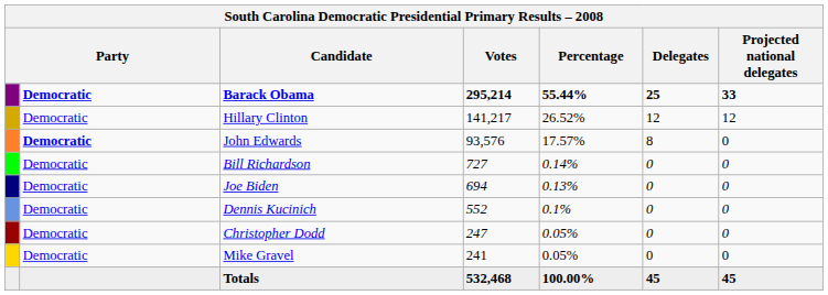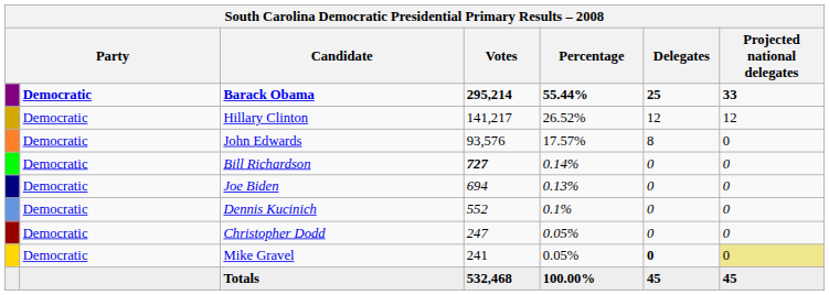John Edwards | column 2: bold -> normal
Bill Richardson | Votes: normal -> bold
Mike Gravel | Delegates: normal -> bold
Mike Gravel | Projected national delegates: no background -> khaki background
